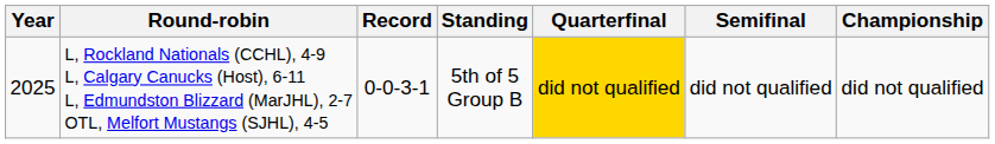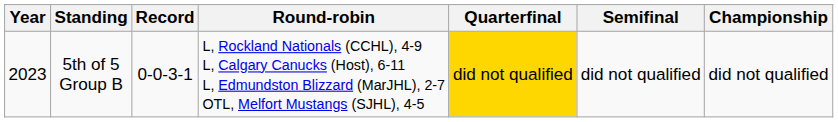columns swapped: Round-robin <-> Standing
row 2 | Year: 2025 -> 2023
